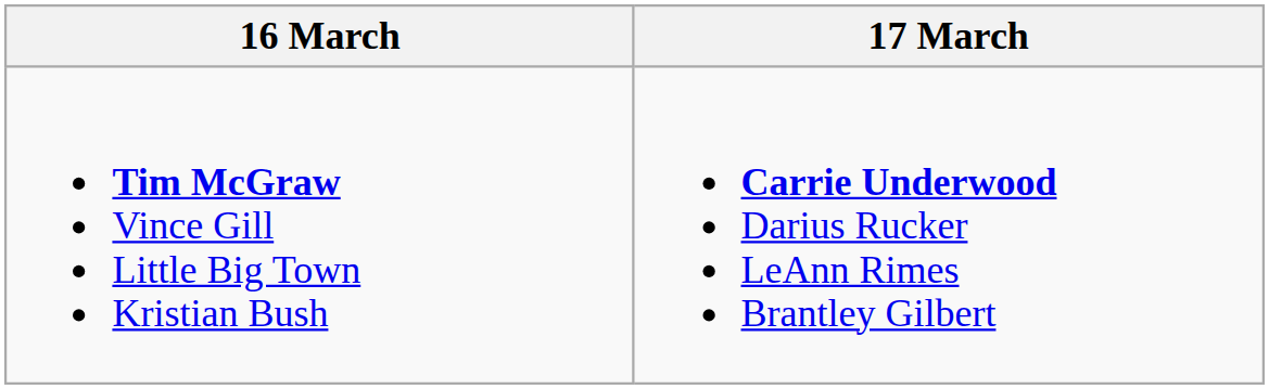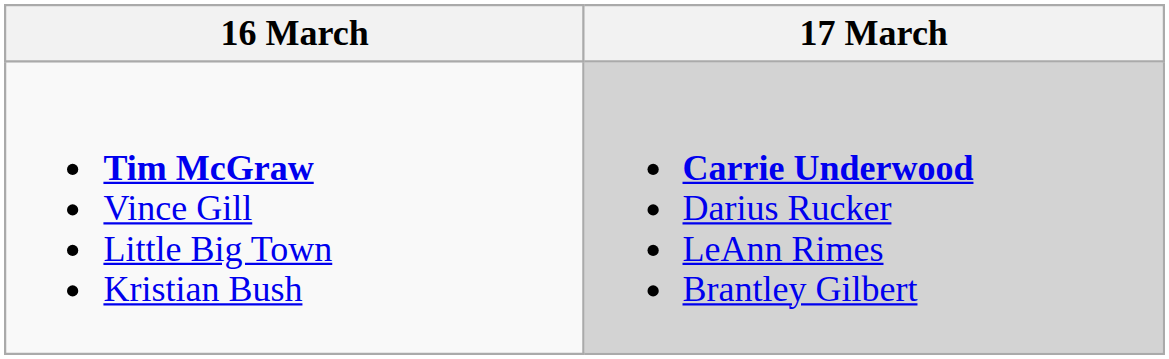Tim McGraw Vince Gill Little Big Town Kristian Bush | 17 March: no background -> lightgrey background
